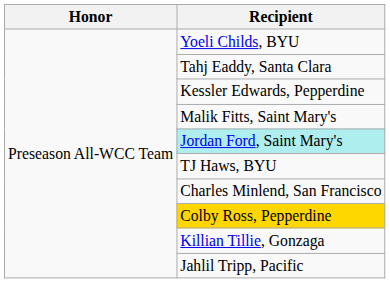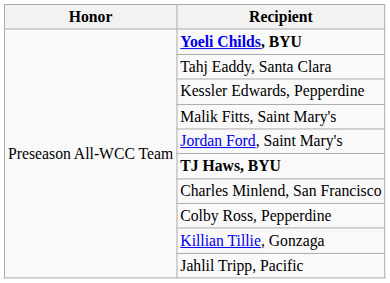row 2 | Recipient: normal -> bold
row 6 | Recipient: paleturquoise background -> no background
row 7 | Recipient: normal -> bold
row 9 | Recipient: gold background -> no background
